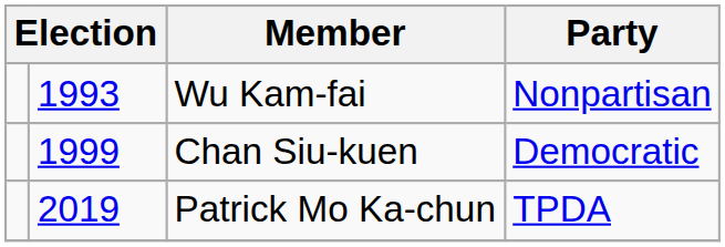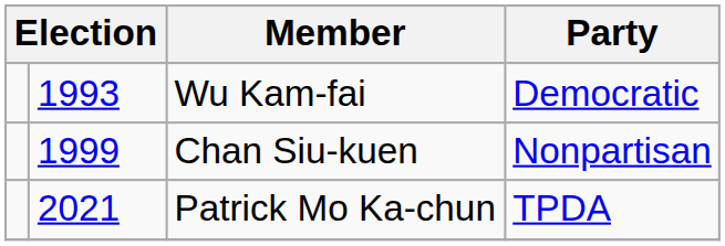Wu Kam-fai | Party: Nonpartisan -> Democratic
Chan Siu-kuen | Party: Democratic -> Nonpartisan
Patrick Mo Ka-chun | column 2: 2019 -> 2021
